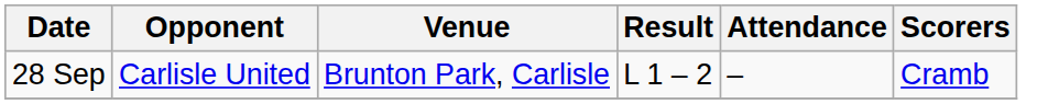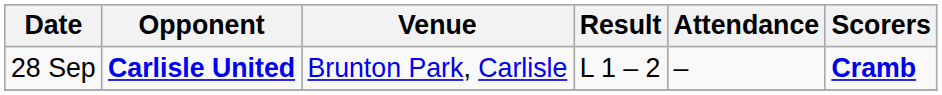28 Sep | Opponent: normal -> bold
28 Sep | Scorers: normal -> bold
